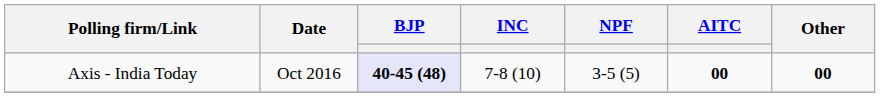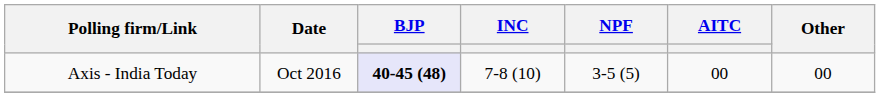Axis - India Today | AITC: bold -> normal
Axis - India Today | Other: bold -> normal
